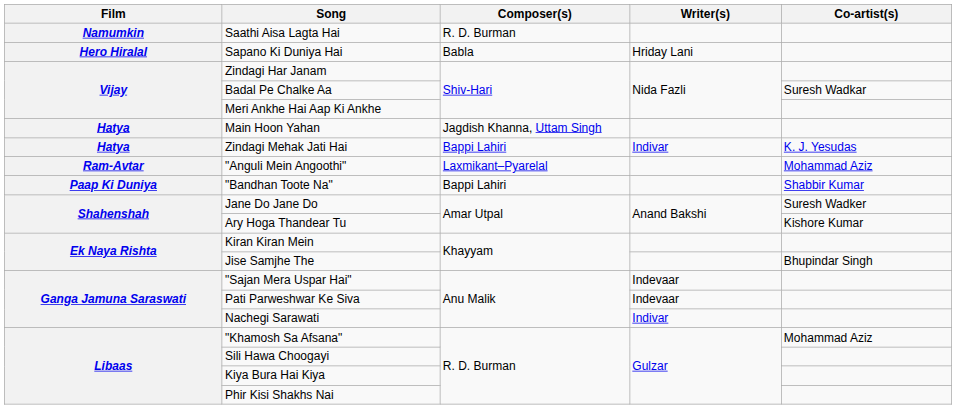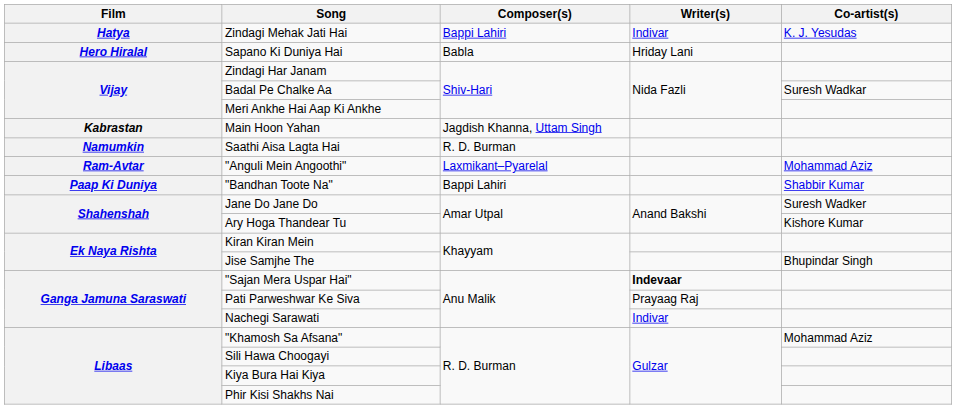rows swapped: Saathi Aisa Lagta Hai <-> Zindagi Mehak Jati Hai
Main Hoon Yahan | Film: Hatya -> Kabrastan
"Sajan Mera Uspar Hai" | Writer(s): normal -> bold
Pati Parweshwar Ke Siva | Writer(s): Indevaar -> Prayaag Raj
